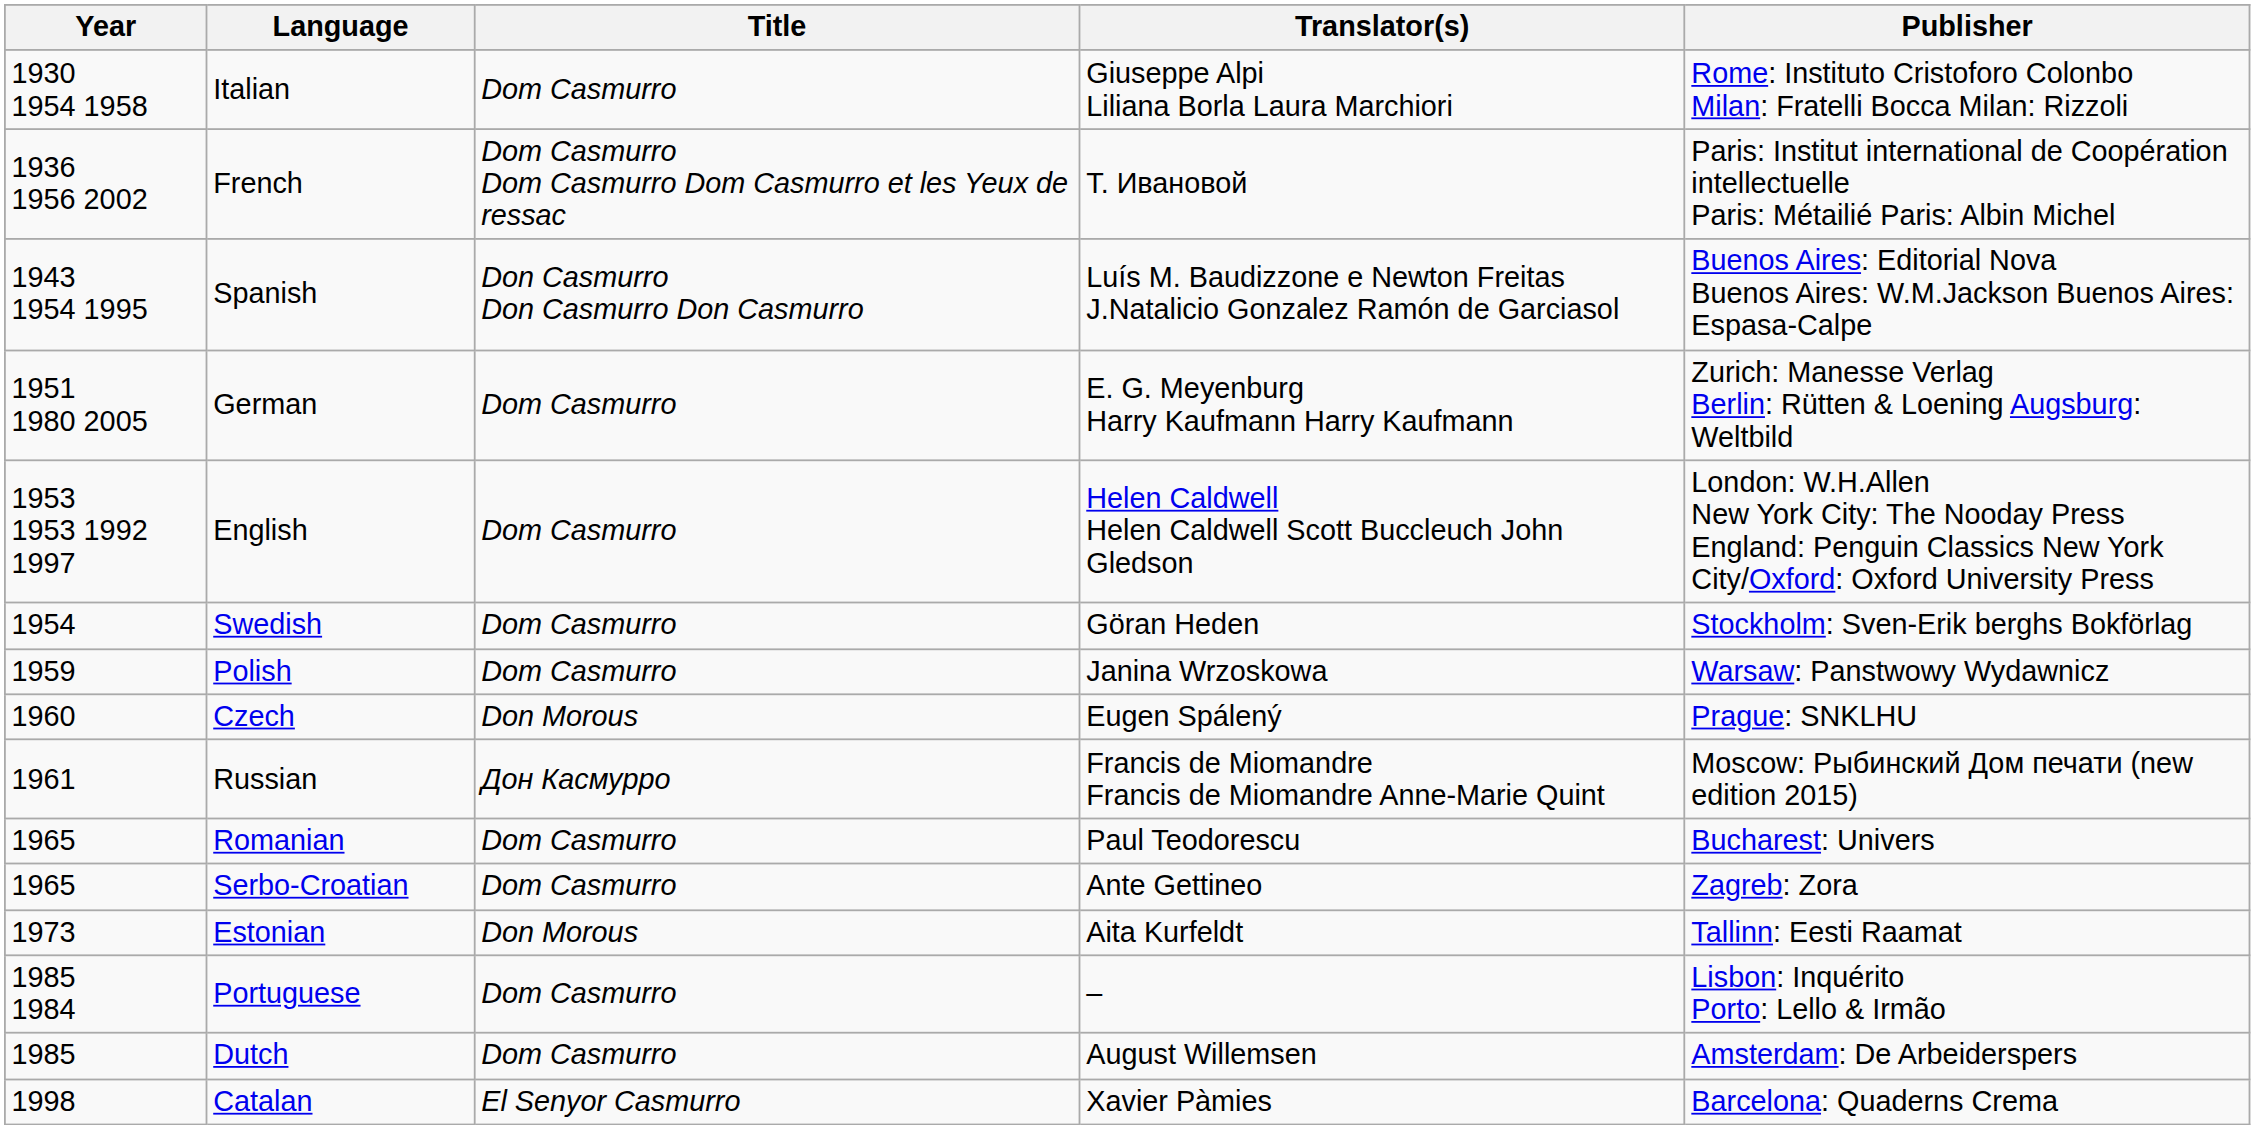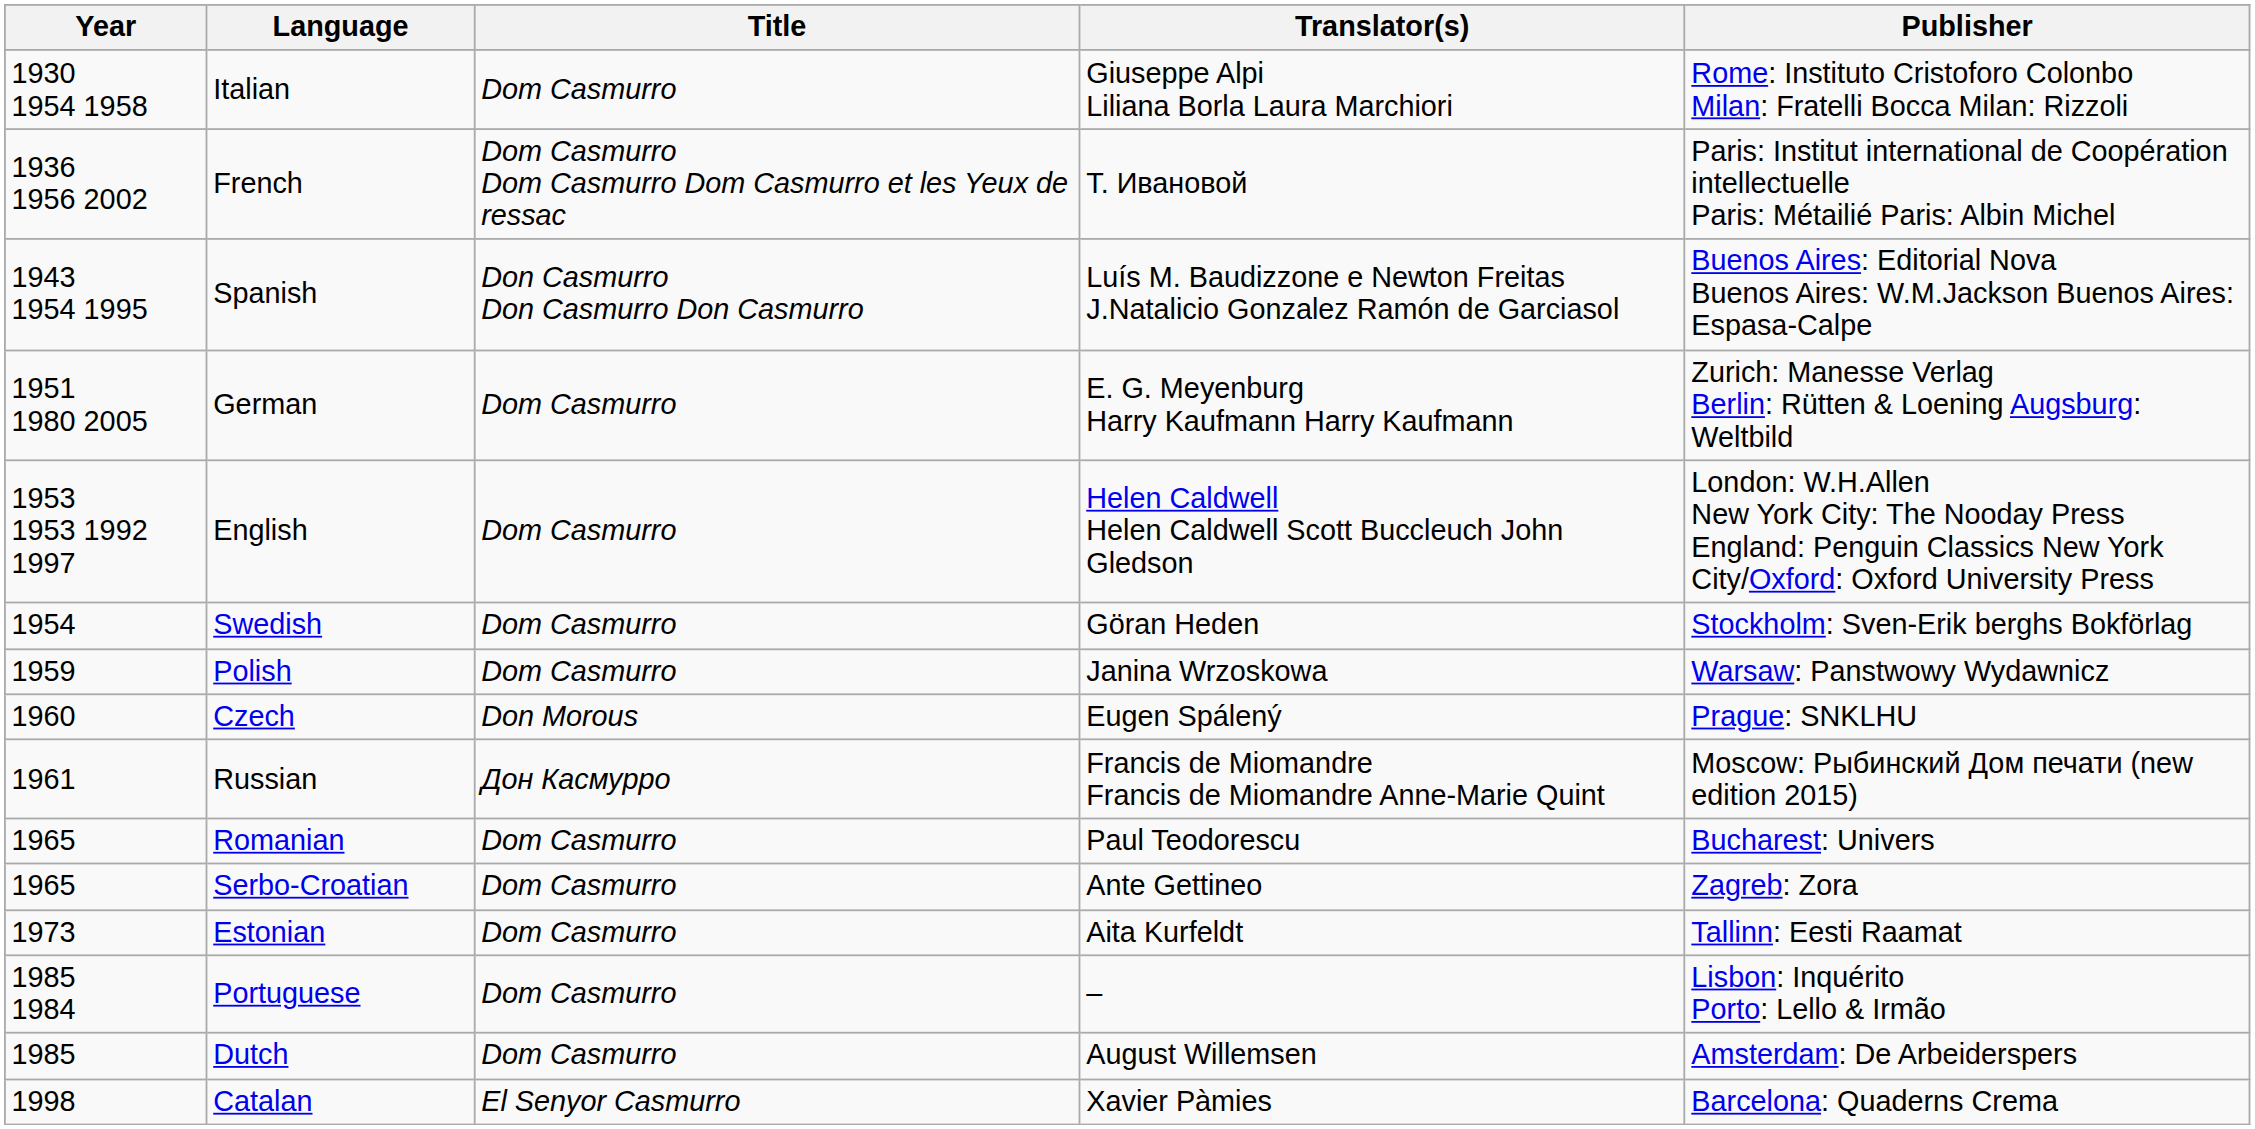Estonian | Title: Don Morous -> Dom Casmurro
